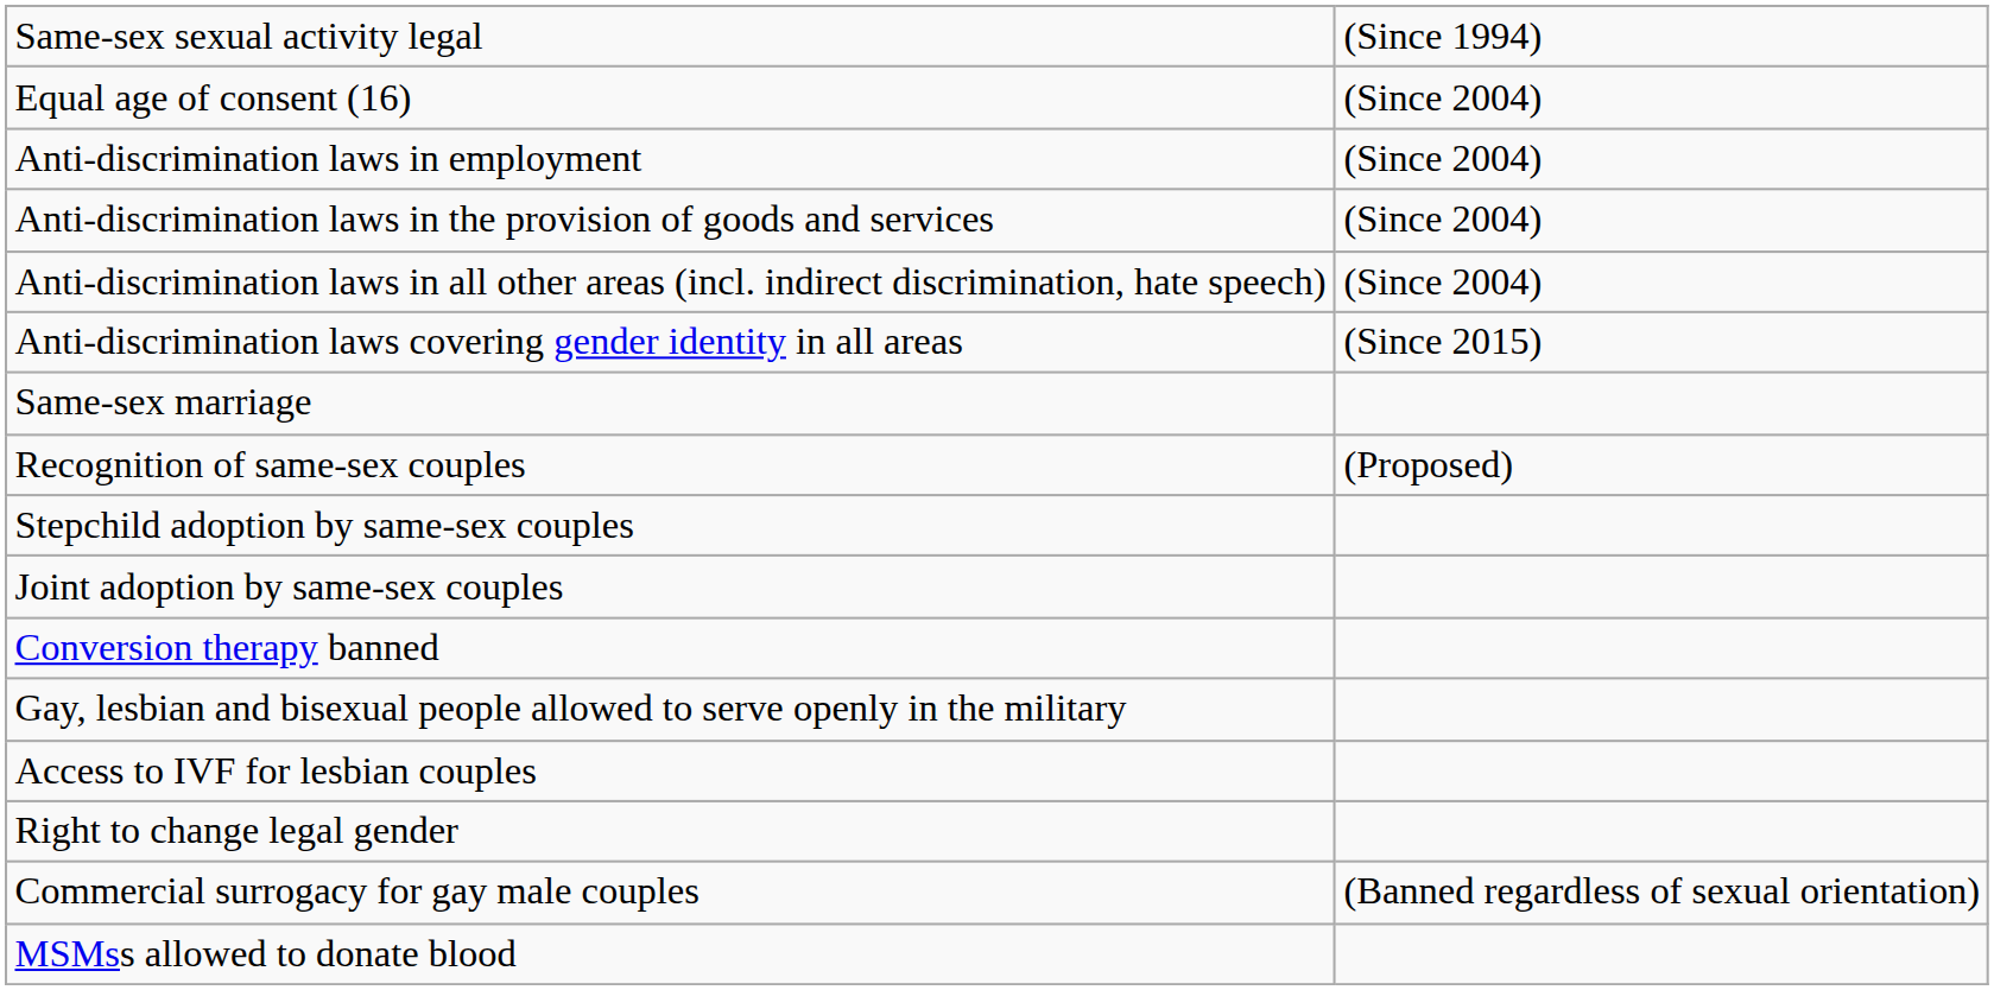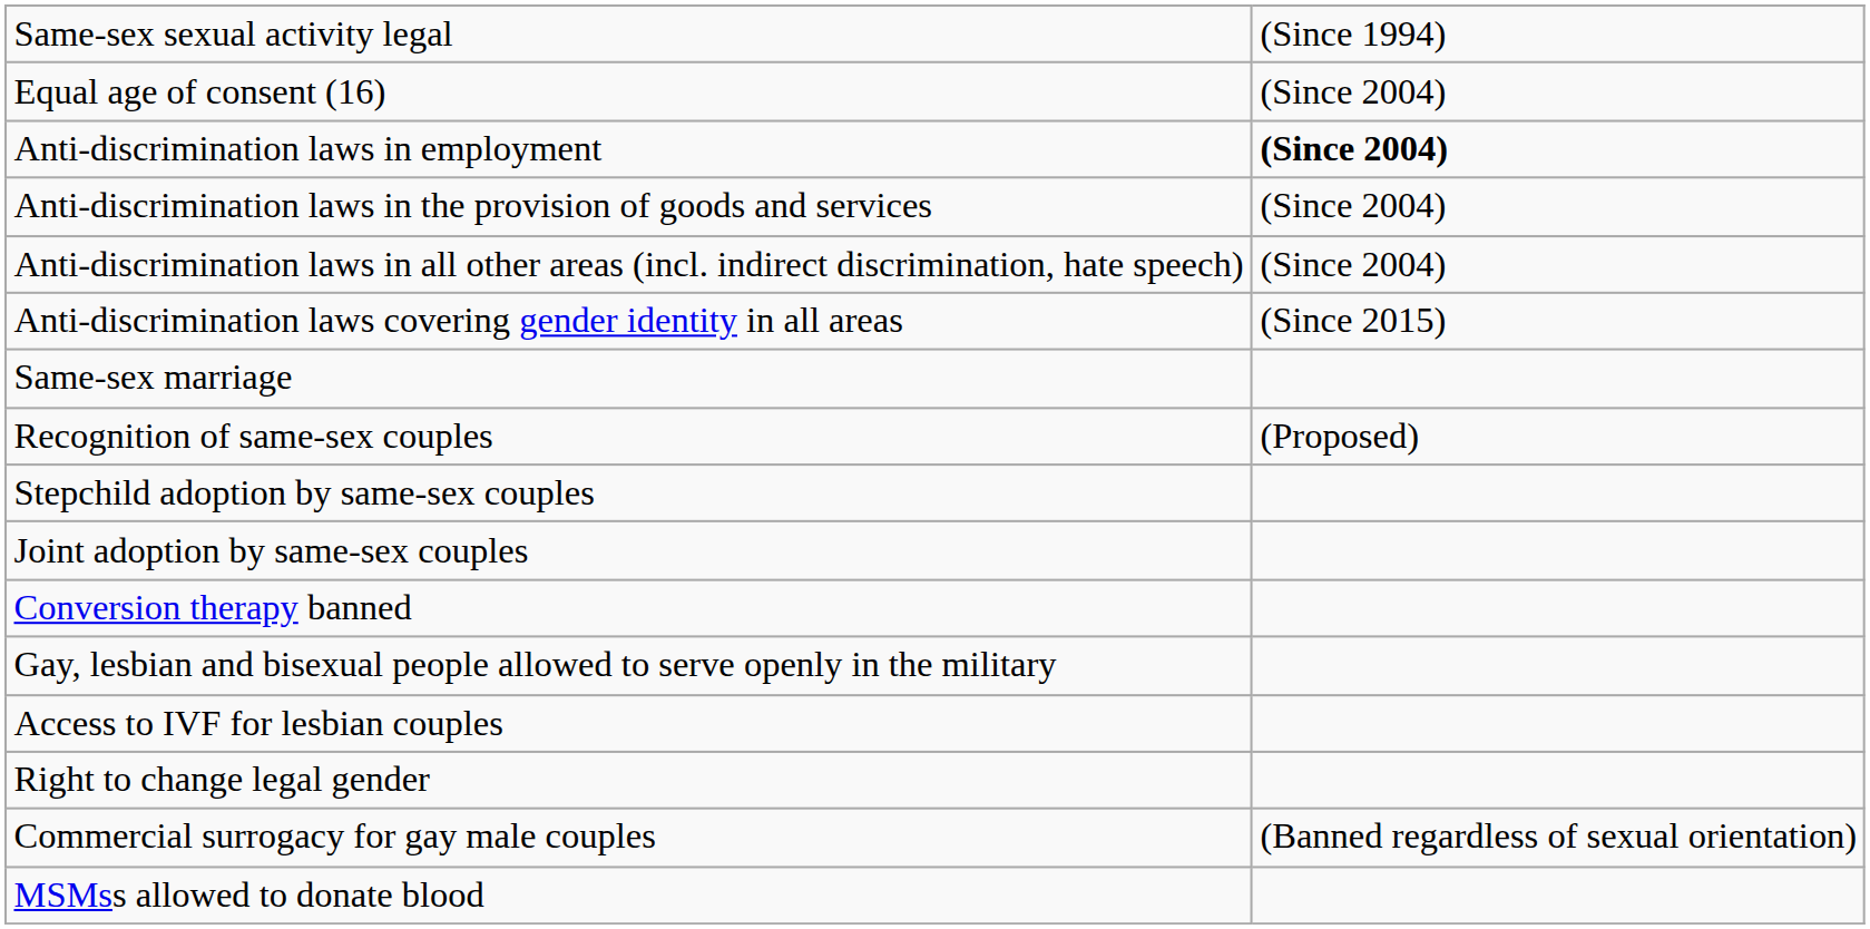Anti-discrimination laws in employment | column 2: normal -> bold
